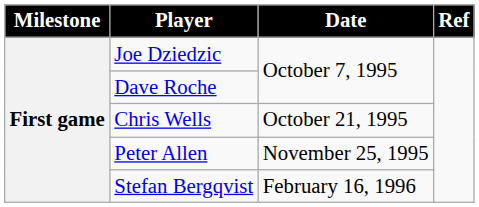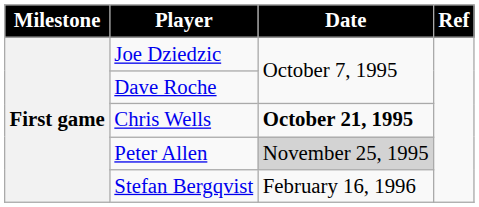Chris Wells | Date: normal -> bold
Peter Allen | Date: no background -> lightgrey background
